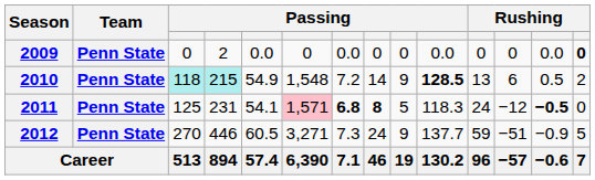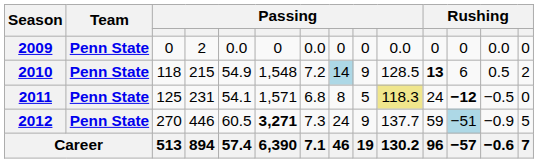2009 | column 14: bold -> normal
2010 | column 3: paleturquoise background -> no background
2010 | column 4: paleturquoise background -> no background
2010 | column 8: no background -> lightblue background
2010 | column 10: bold -> normal
2010 | column 11: normal -> bold
2011 | column 6: pink background -> no background
2011 | column 7: bold -> normal
2011 | column 8: bold -> normal
2011 | column 10: no background -> khaki background
2011 | column 12: normal -> bold
2011 | column 13: bold -> normal
2012 | column 6: normal -> bold
2012 | column 12: no background -> lightblue background
